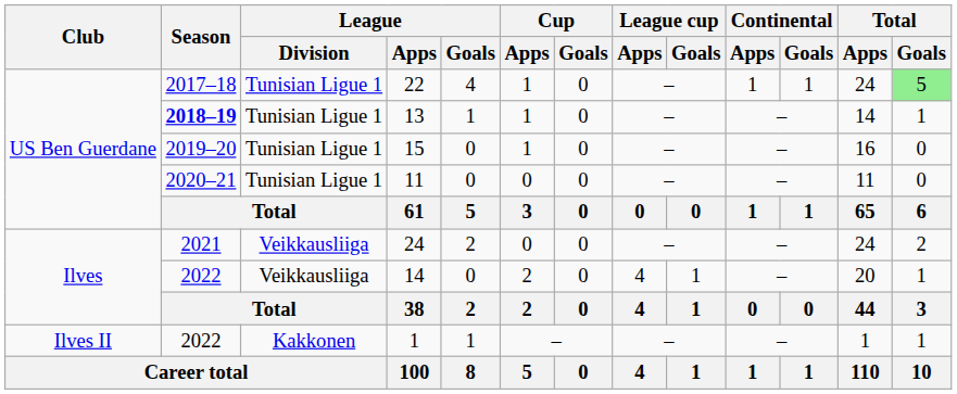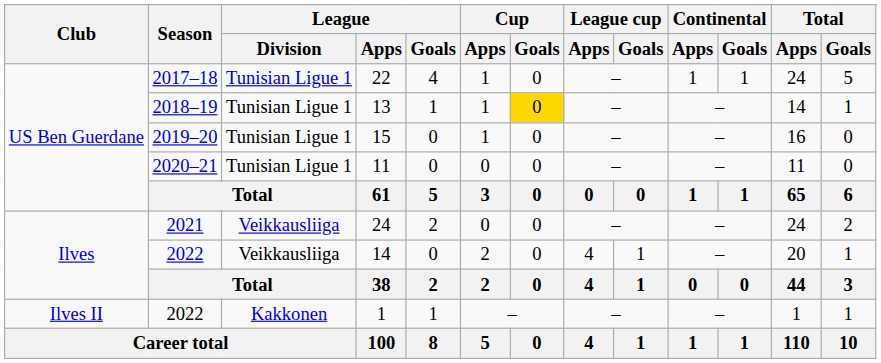22 | Total / Goals: lightgreen background -> no background
13 | Season: bold -> normal
13 | Cup / Goals: no background -> gold background
